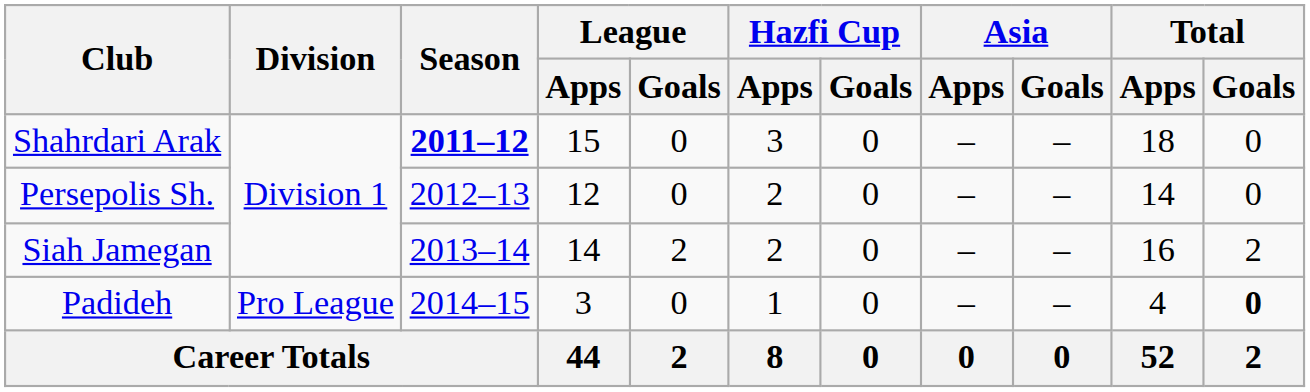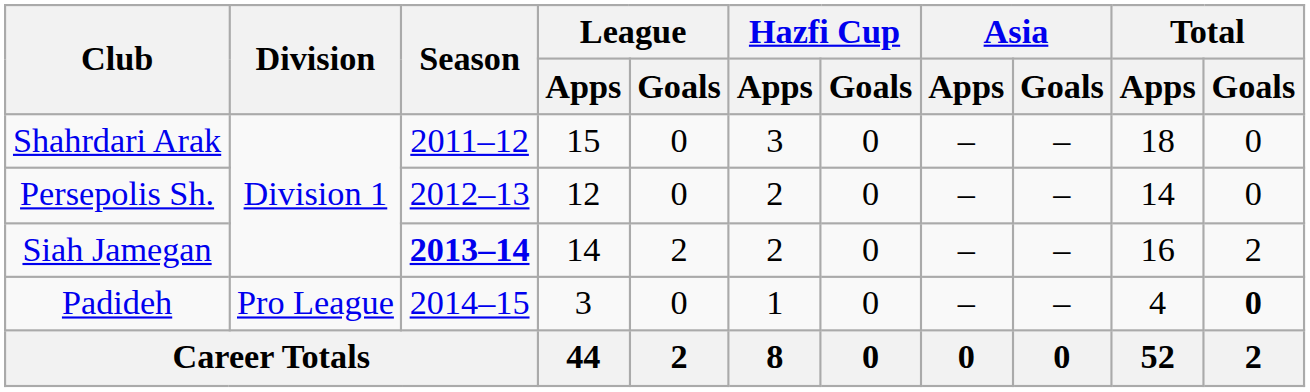Shahrdari Arak | Season: bold -> normal
Siah Jamegan | Season: normal -> bold
